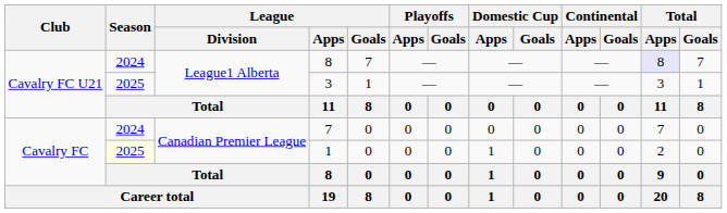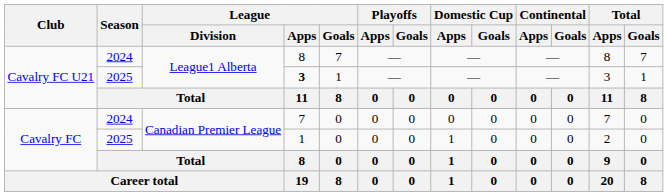row 3 | Total / Apps: lavender background -> no background
row 4 | League / Apps: normal -> bold
row 7 | Season: lightyellow background -> no background
